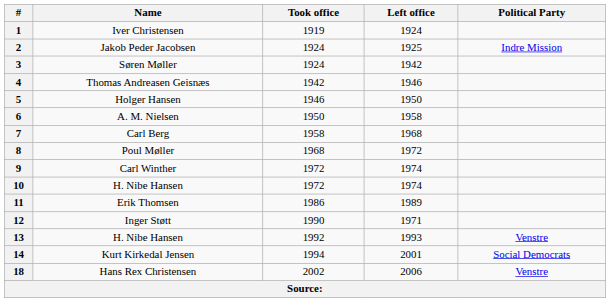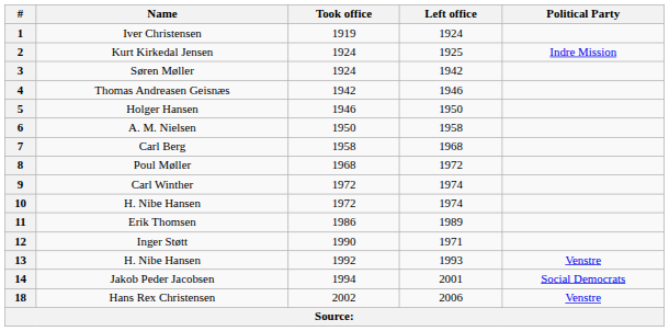2 | Name: Jakob Peder Jacobsen -> Kurt Kirkedal Jensen
14 | Name: Kurt Kirkedal Jensen -> Jakob Peder Jacobsen
